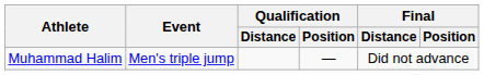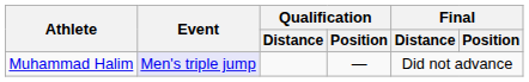Muhammad Halim | Event: no background -> lavender background
